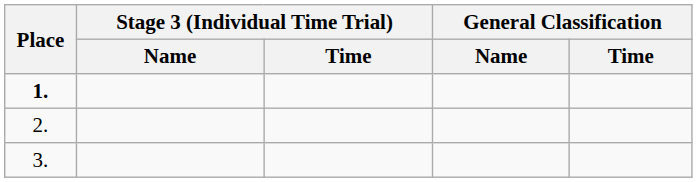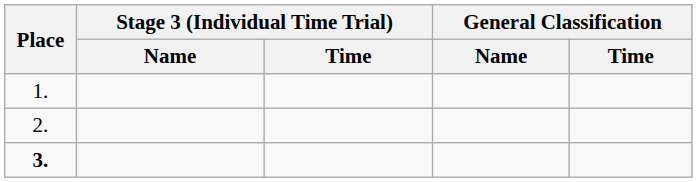1. | Place: bold -> normal
3. | Place: normal -> bold
